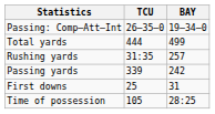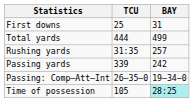rows swapped: First downs <-> Passing: Comp–Att–Int
Time of possession | BAY: no background -> paleturquoise background
